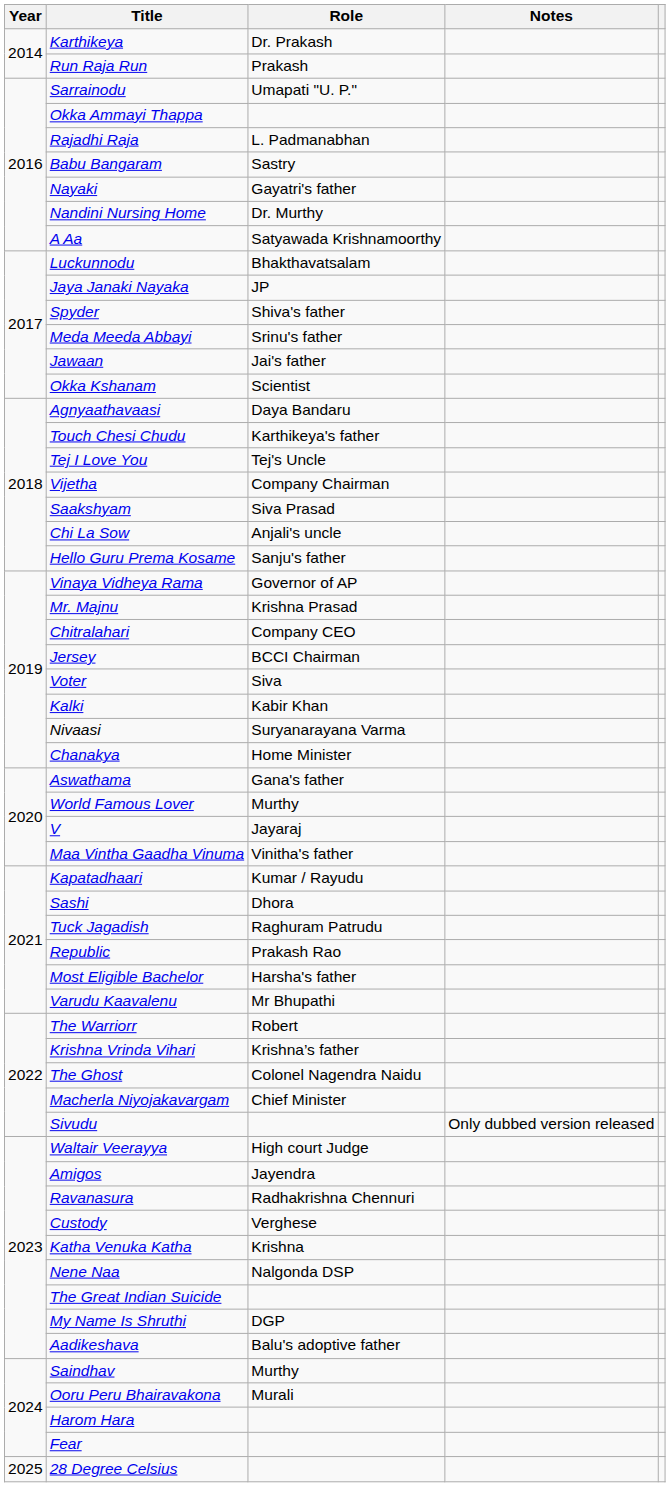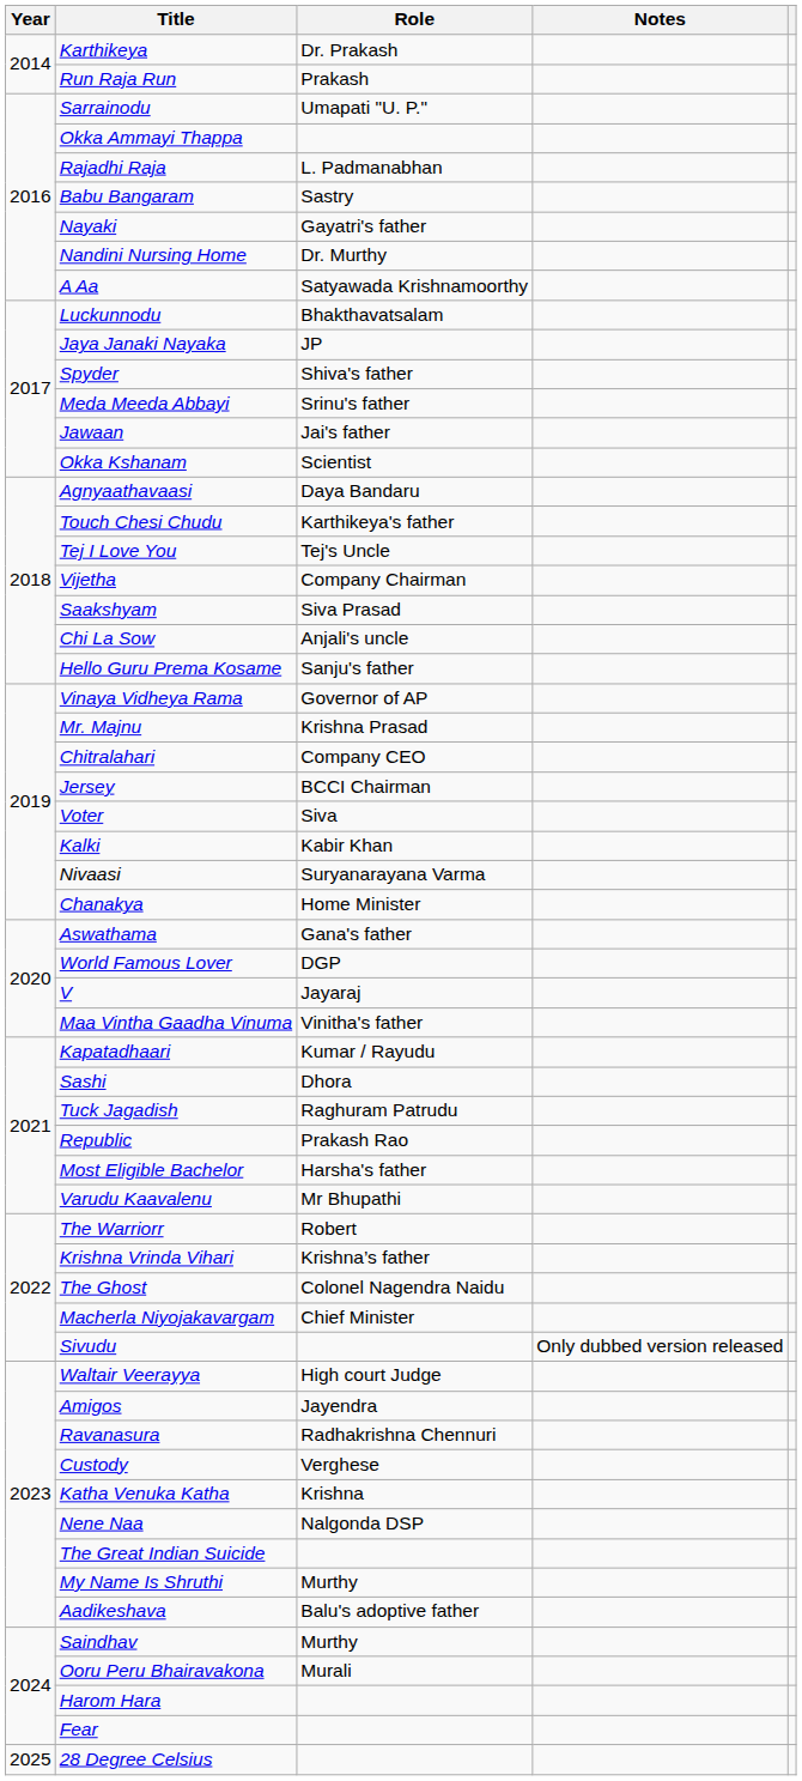World Famous Lover | Role: Murthy -> DGP
My Name Is Shruthi | Role: DGP -> Murthy
